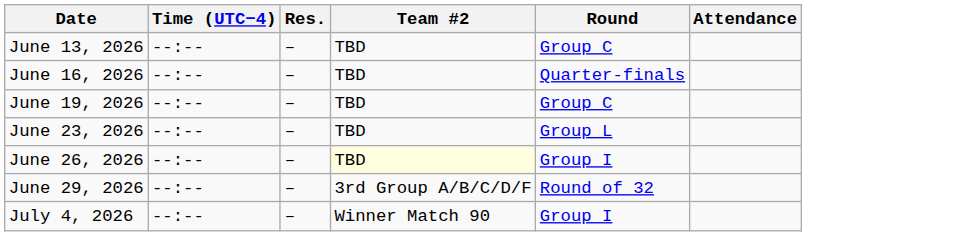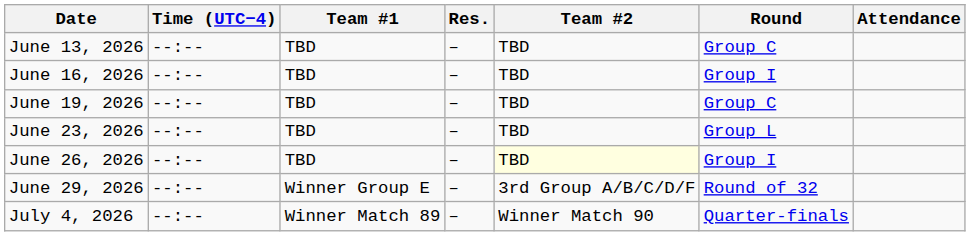+ column: Team #1 | TBD | TBD | TBD | TBD | TBD | Winner Group E | Winner Match 89
June 16, 2026 | Round: Quarter-finals -> Group I
July 4, 2026 | Round: Group I -> Quarter-finals
